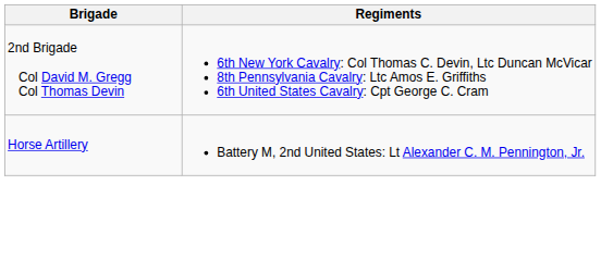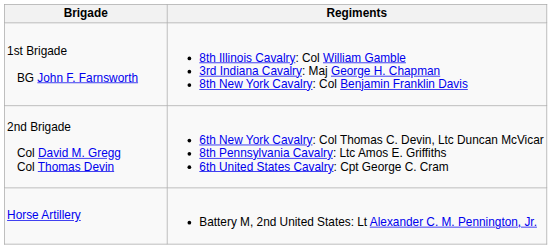+ row: 1st Brigade BG John F. Farnsworth | 8th Illinois Cavalry: Col William Gamble 3rd Indiana Cavalry: Maj George H. Chapman 8th New York Cavalry: Col Benjamin Franklin Davis
